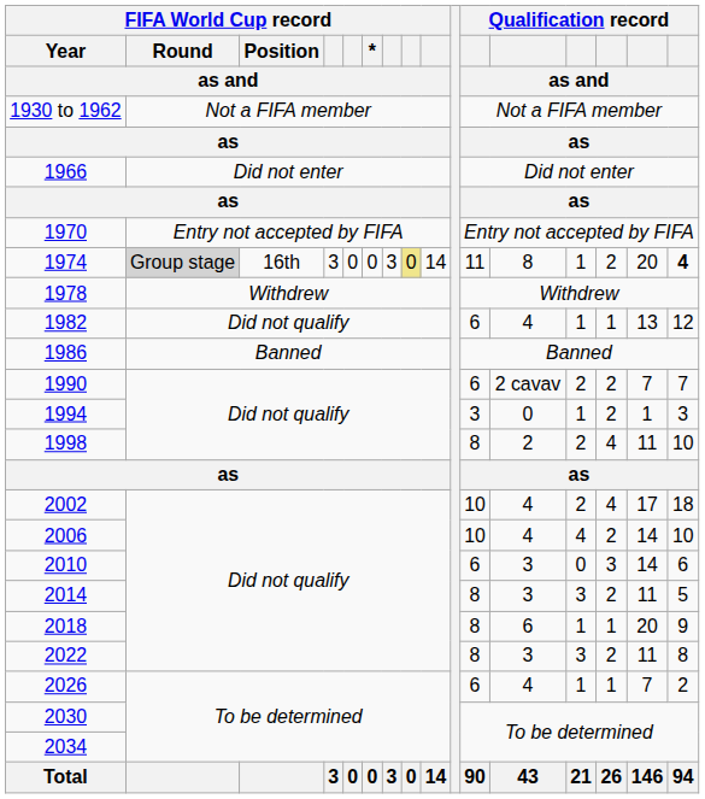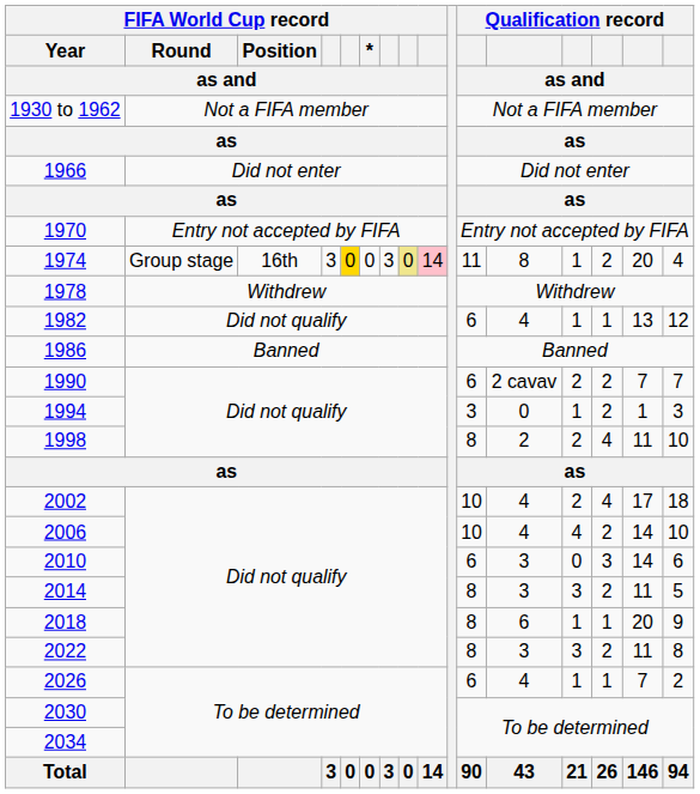1974 | FIFA World Cup record / Round / as and: lightgrey background -> no background
1974 | column 5: no background -> gold background
1974 | column 9: no background -> pink background
1974 | column 16: bold -> normal
